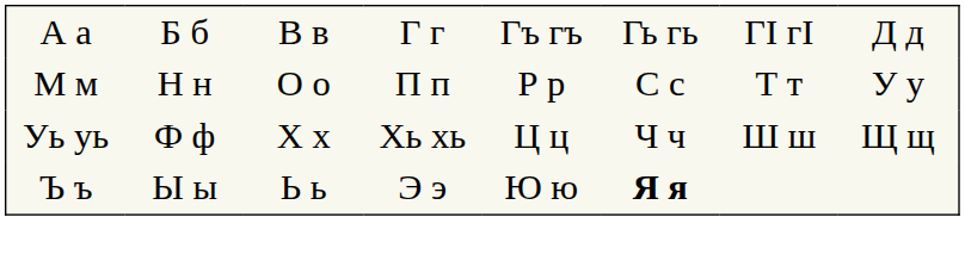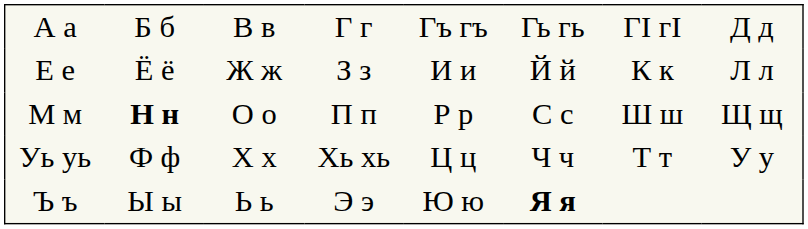+ row: Е е | Ё ё | Ж ж | З з | И и | Й й | К к | Л л
М м | column 2: normal -> bold
М м | column 7: Т т -> Ш ш
М м | column 8: У у -> Щ щ
Уь уь | column 7: Ш ш -> Т т
Уь уь | column 8: Щ щ -> У у
